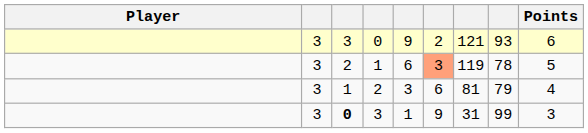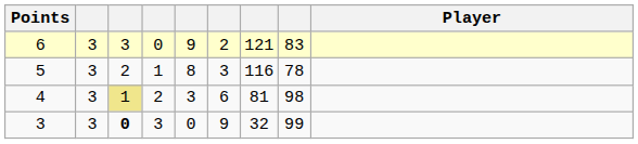columns swapped: Player <-> Points
row 2 | column 8: 93 -> 83
row 3 | column 5: 6 -> 8
row 3 | column 6: lightsalmon background -> no background
row 3 | column 7: 119 -> 116
row 4 | column 3: no background -> khaki background
row 4 | column 8: 79 -> 98
row 5 | column 5: 1 -> 0
row 5 | column 7: 31 -> 32
